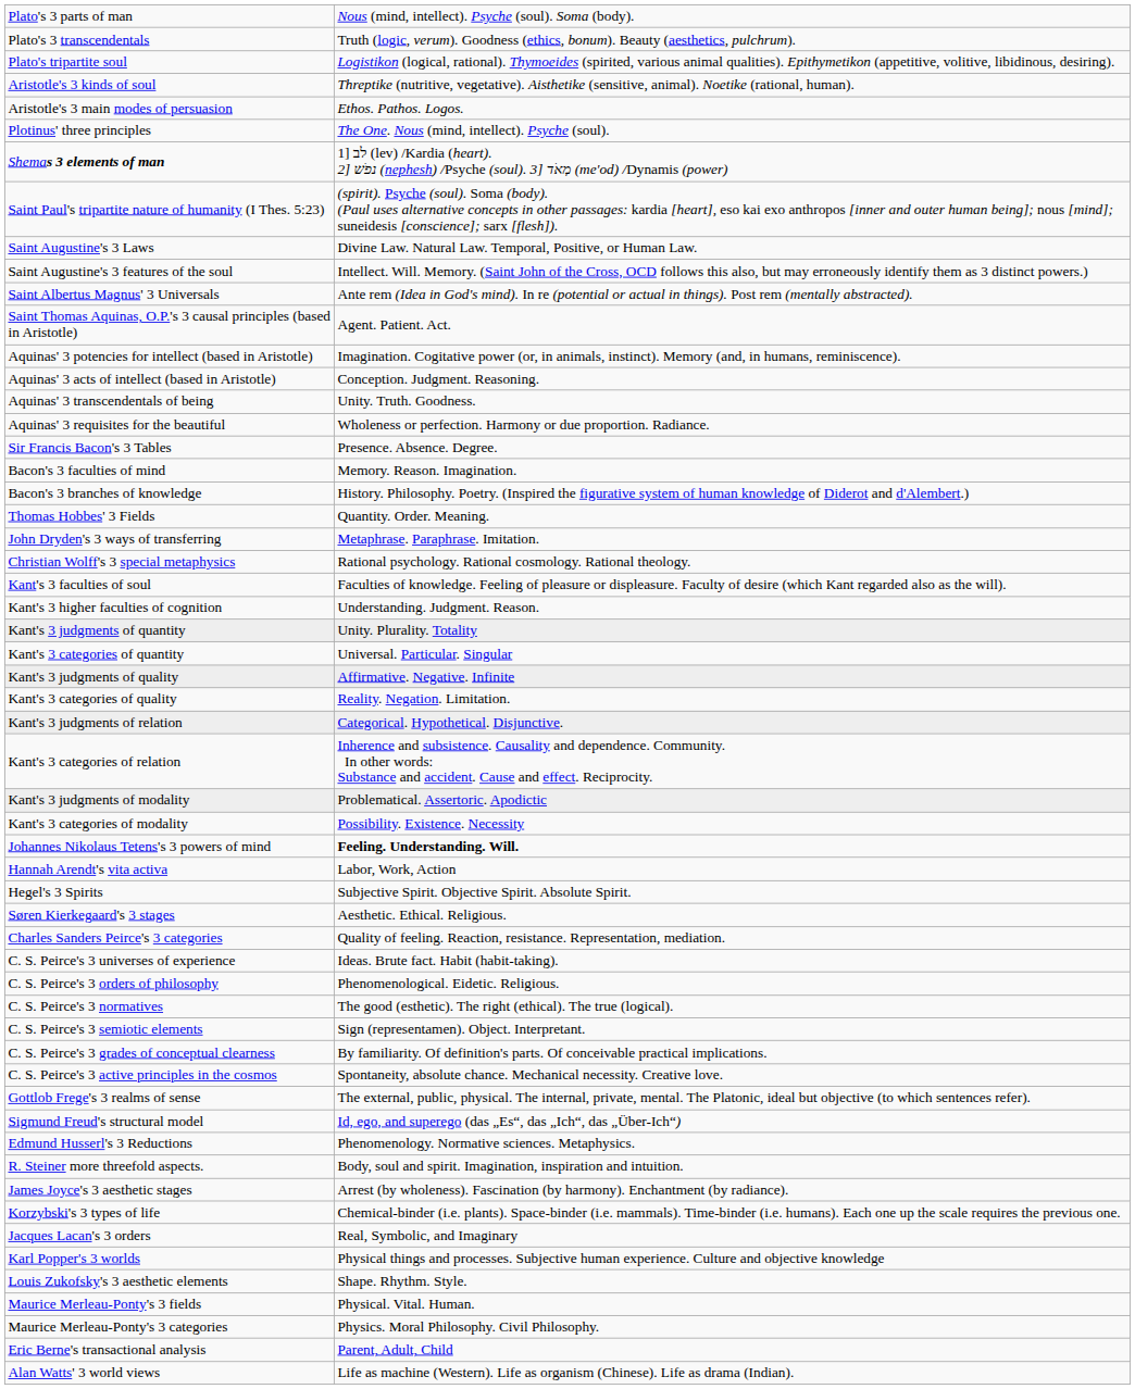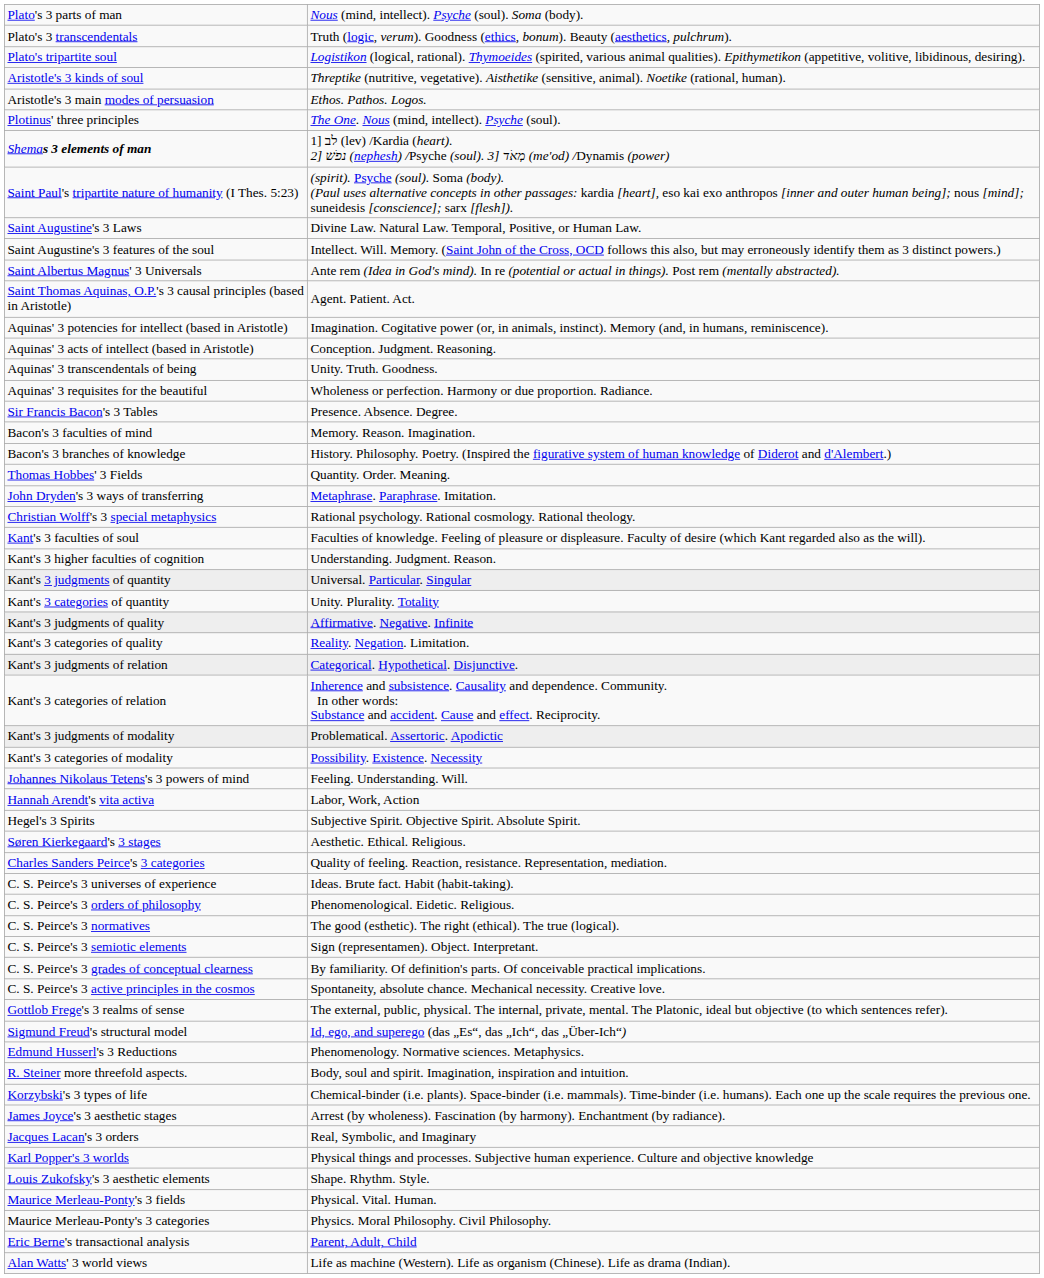Kant's 3 judgments of quantity | column 2: Unity. Plurality. Totality -> Universal. Particular. Singular
Kant's 3 categories of quantity | column 2: Universal. Particular. Singular -> Unity. Plurality. Totality
Johannes Nikolaus Tetens's 3 powers of mind | column 2: bold -> normal
rows swapped: Korzybski's 3 types of life <-> James Joyce's 3 aesthetic stages
